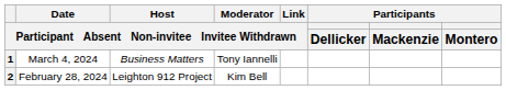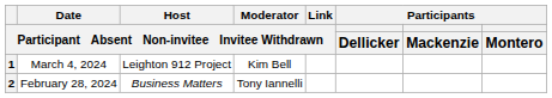1 | Host / Participant Absent Non-invitee Invitee Withdrawn: Business Matters -> Leighton 912 Project
1 | Moderator / Participant Absent Non-invitee Invitee Withdrawn: Tony Iannelli -> Kim Bell
2 | Host / Participant Absent Non-invitee Invitee Withdrawn: Leighton 912 Project -> Business Matters
2 | Moderator / Participant Absent Non-invitee Invitee Withdrawn: Kim Bell -> Tony Iannelli
